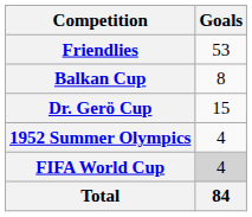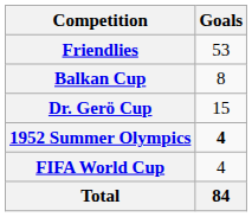1952 Summer Olympics | Goals: normal -> bold
FIFA World Cup | Goals: lightgrey background -> no background
